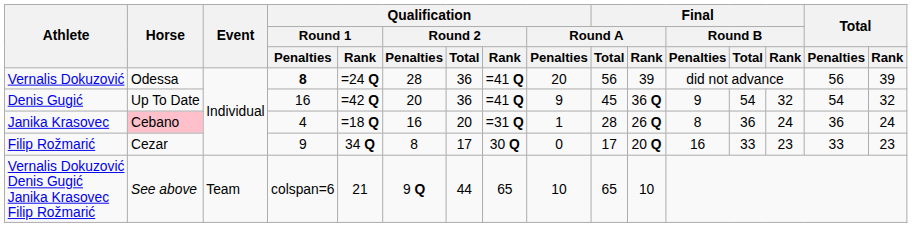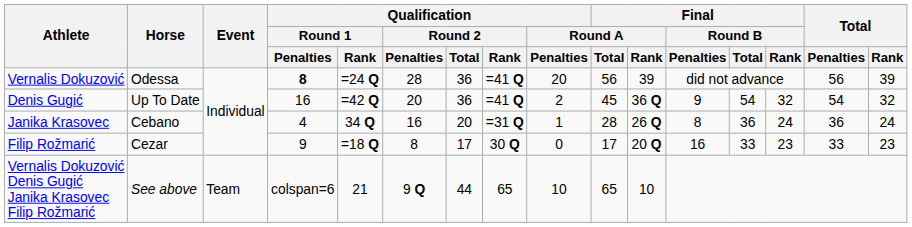Denis Gugić | Qualification / Round A / Penalties: 9 -> 2
Janika Krasovec | Horse: pink background -> no background
Janika Krasovec | Qualification / Round 1 / Rank: =18 Q -> 34 Q
Filip Rožmarić | Qualification / Round 1 / Rank: 34 Q -> =18 Q
